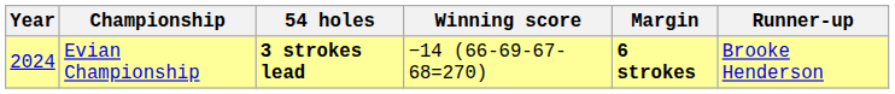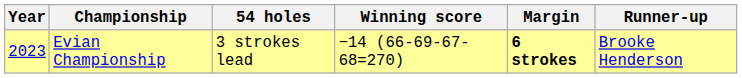Evian Championship | Year: 2024 -> 2023
Evian Championship | 54 holes: bold -> normal
